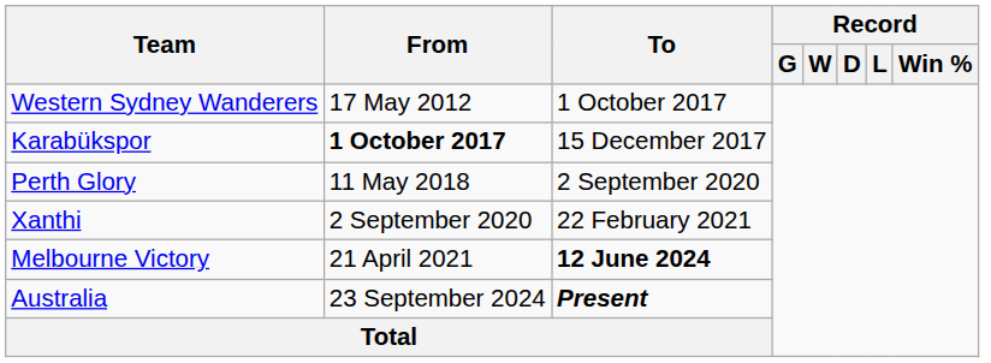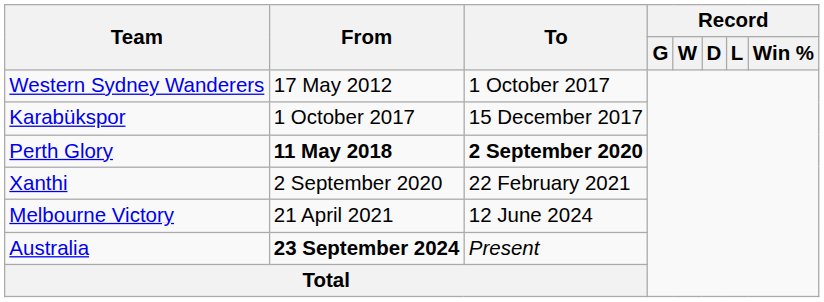Karabükspor | From: bold -> normal
Perth Glory | From: normal -> bold
Perth Glory | To: normal -> bold
Melbourne Victory | To: bold -> normal
Australia | From: normal -> bold
Australia | To: bold -> normal
